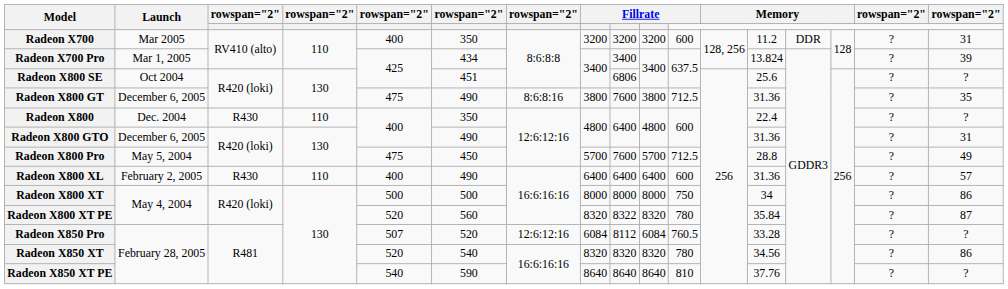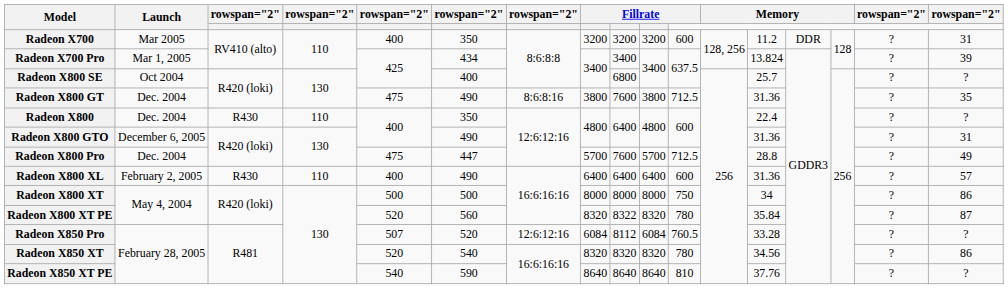Radeon X800 SE | column 6: 451 -> 400
Radeon X800 SE | column 9: 6806 -> 6800
Radeon X800 SE | column 13: 25.6 -> 25.7
Radeon X800 GT | Launch: December 6, 2005 -> Dec. 2004
Radeon X800 Pro | Launch: May 5, 2004 -> Dec. 2004
Radeon X800 Pro | column 6: 450 -> 447
